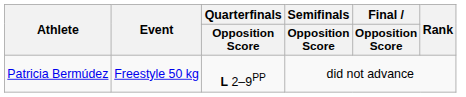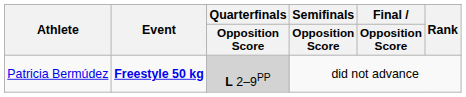Patricia Bermúdez | Event: normal -> bold
Patricia Bermúdez | Quarterfinals / Opposition Score: no background -> lightgrey background
